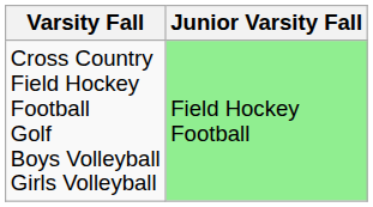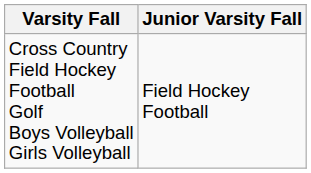row 2 | Junior Varsity Fall: lightgreen background -> no background
